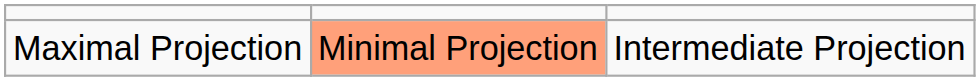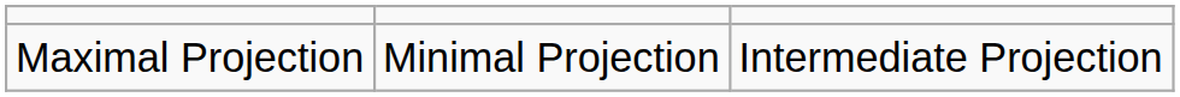Maximal Projection | column 2: lightsalmon background -> no background
